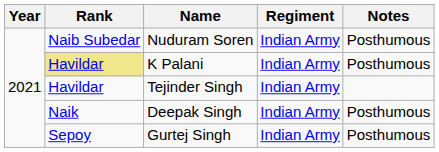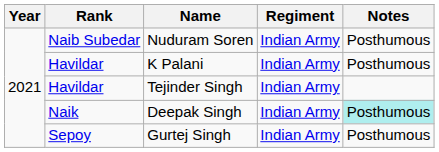K Palani | Rank: khaki background -> no background
Deepak Singh | Notes: no background -> paleturquoise background
